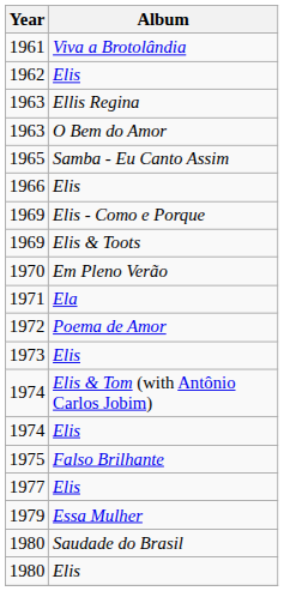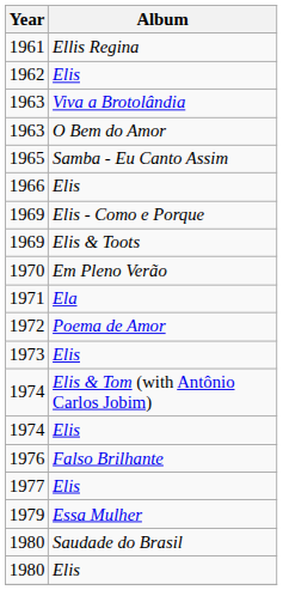row 2 | Album: Viva a Brotolândia -> Ellis Regina
row 4 | Album: Ellis Regina -> Viva a Brotolândia
row 16 | Year: 1975 -> 1976
